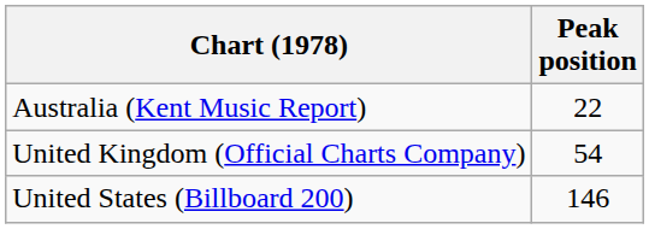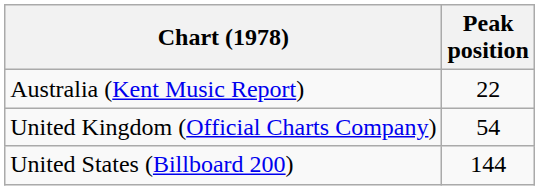United States (Billboard 200) | Peak position: 146 -> 144
